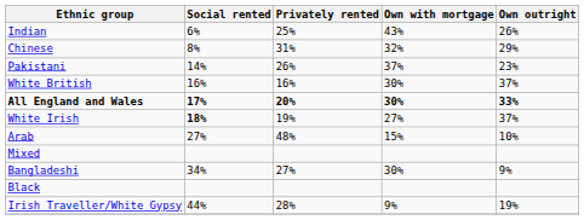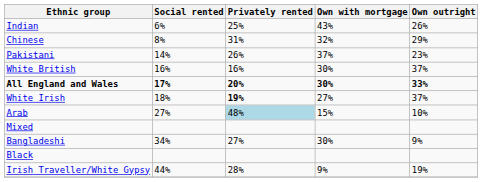White Irish | Social rented: bold -> normal
White Irish | Privately rented: normal -> bold
Arab | Privately rented: no background -> lightblue background
